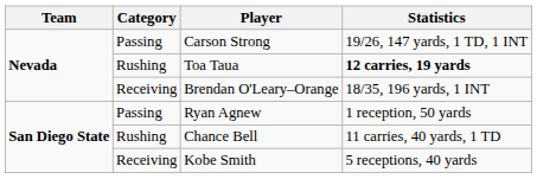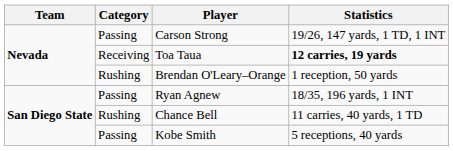Toa Taua | Category: Rushing -> Receiving
Brendan O'Leary–Orange | Category: Receiving -> Rushing
Brendan O'Leary–Orange | Statistics: 18/35, 196 yards, 1 INT -> 1 reception, 50 yards
Ryan Agnew | Statistics: 1 reception, 50 yards -> 18/35, 196 yards, 1 INT
Kobe Smith | Category: Receiving -> Passing
